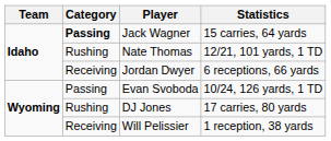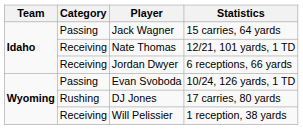Jack Wagner | Category: bold -> normal
Nate Thomas | Category: Rushing -> Receiving
